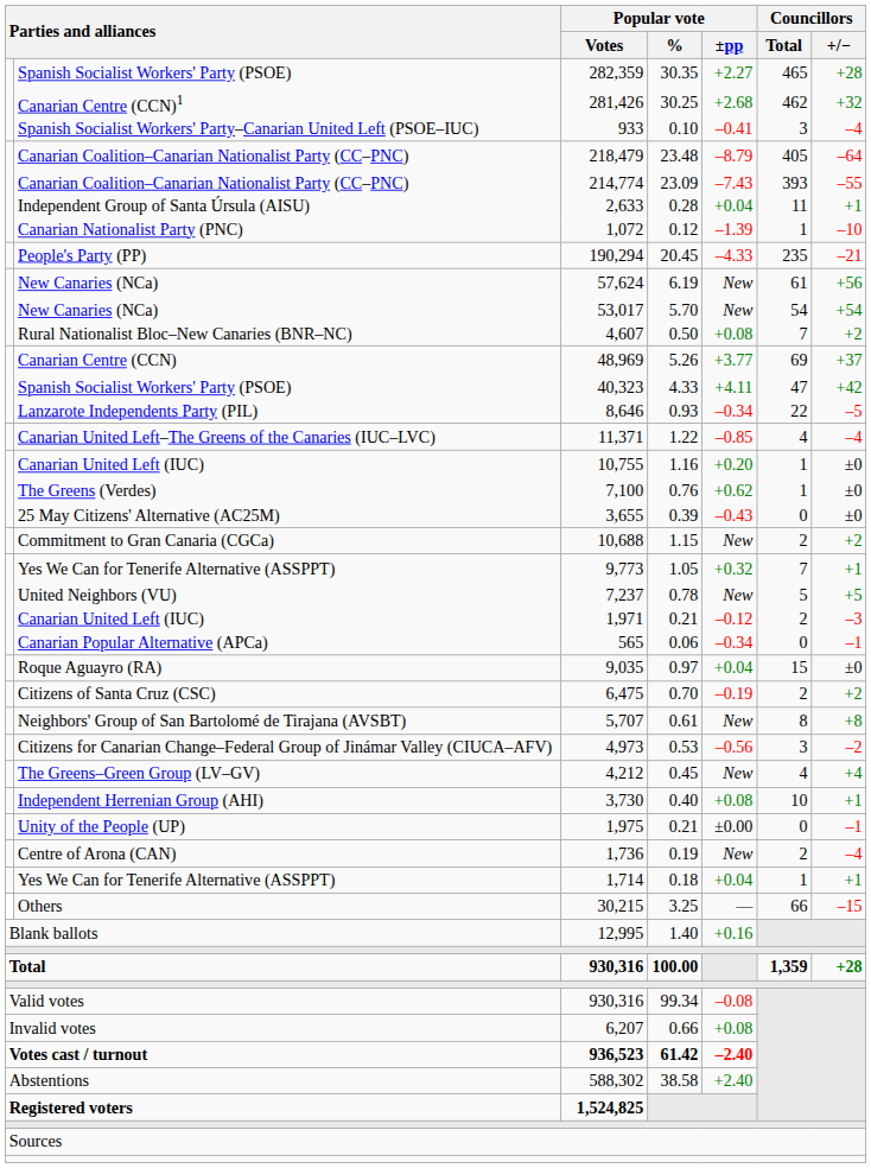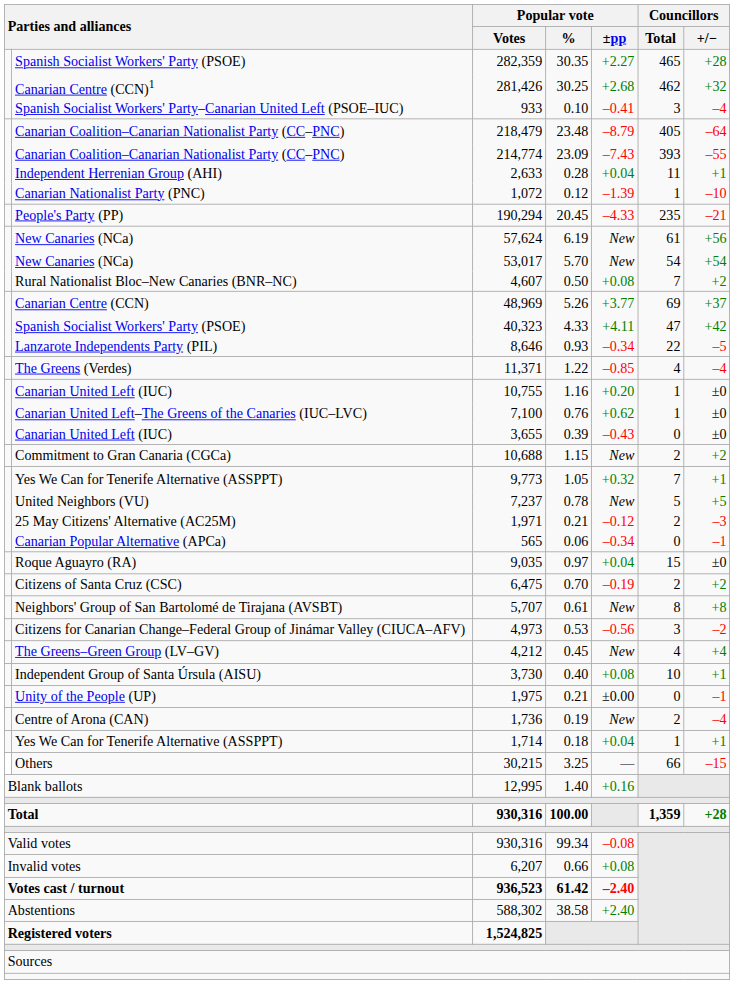2,633 | column 2: Independent Group of Santa Úrsula (AISU) -> Independent Herrenian Group (AHI)
11,371 | column 2: Canarian United Left–The Greens of the Canaries (IUC–LVC) -> The Greens (Verdes)
7,100 | column 2: The Greens (Verdes) -> Canarian United Left–The Greens of the Canaries (IUC–LVC)
3,655 | column 2: 25 May Citizens' Alternative (AC25M) -> Canarian United Left (IUC)
1,971 | column 2: Canarian United Left (IUC) -> 25 May Citizens' Alternative (AC25M)
3,730 | column 2: Independent Herrenian Group (AHI) -> Independent Group of Santa Úrsula (AISU)
